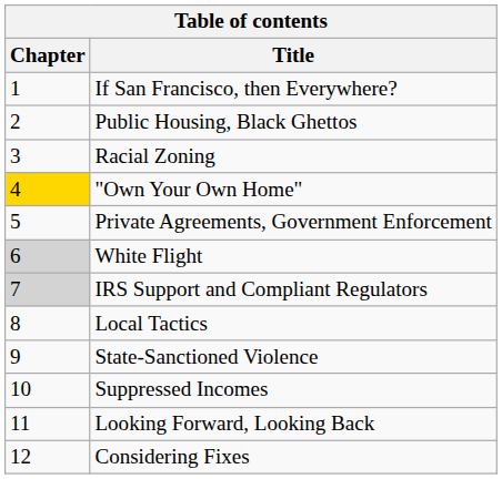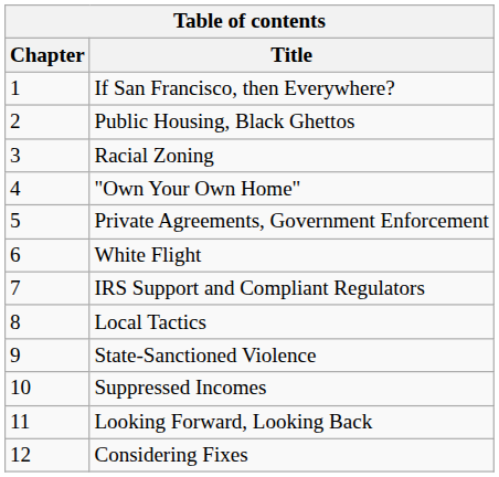"Own Your Own Home" | Chapter: gold background -> no background
White Flight | Chapter: lightgrey background -> no background
IRS Support and Compliant Regulators | Chapter: lightgrey background -> no background
